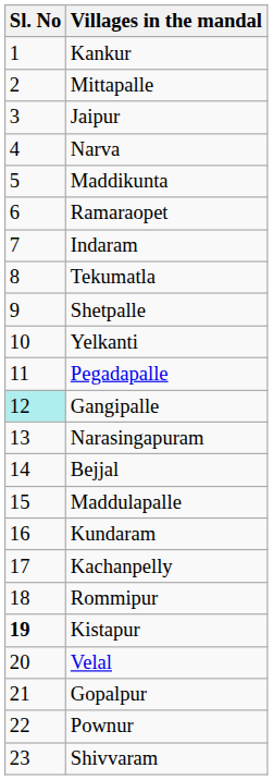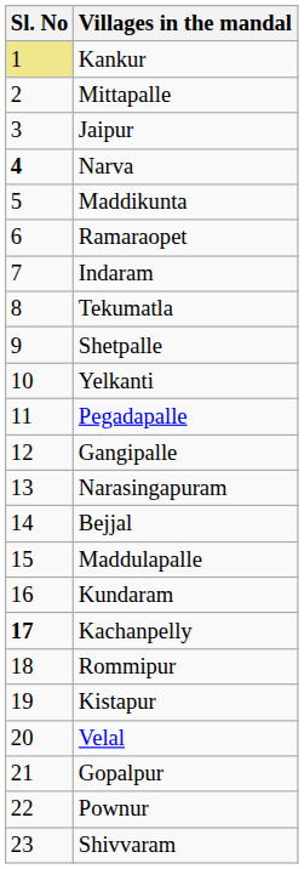Kankur | Sl. No: no background -> khaki background
Narva | Sl. No: normal -> bold
Gangipalle | Sl. No: paleturquoise background -> no background
Kachanpelly | Sl. No: normal -> bold
Kistapur | Sl. No: bold -> normal
